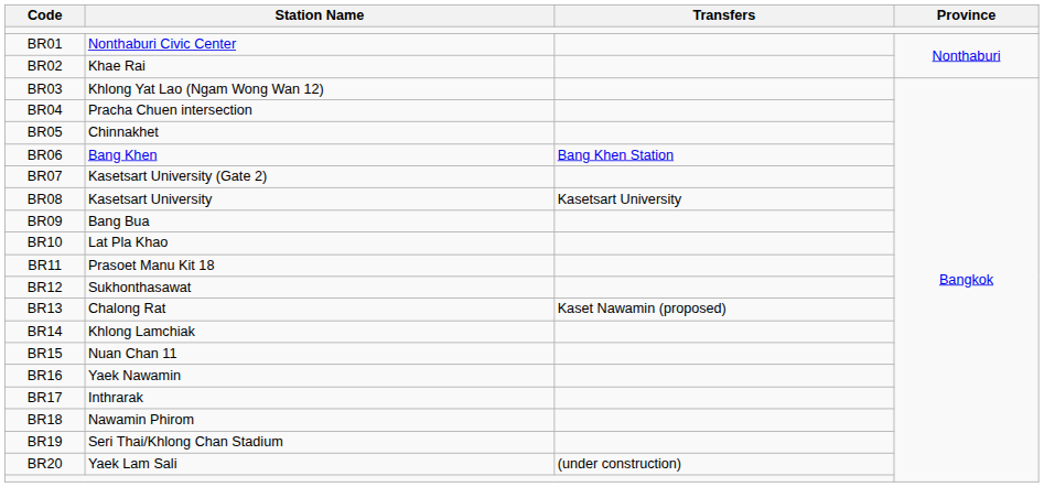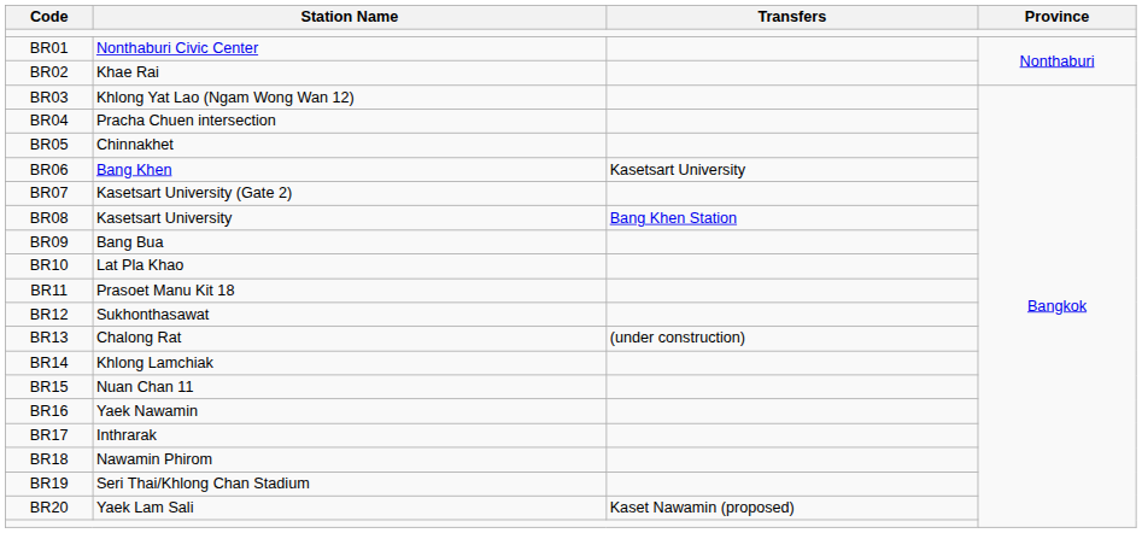BR06 | Transfers: Bang Khen Station -> Kasetsart University
BR08 | Transfers: Kasetsart University -> Bang Khen Station
BR13 | Transfers: Kaset Nawamin (proposed) -> (under construction)
BR20 | Transfers: (under construction) -> Kaset Nawamin (proposed)
